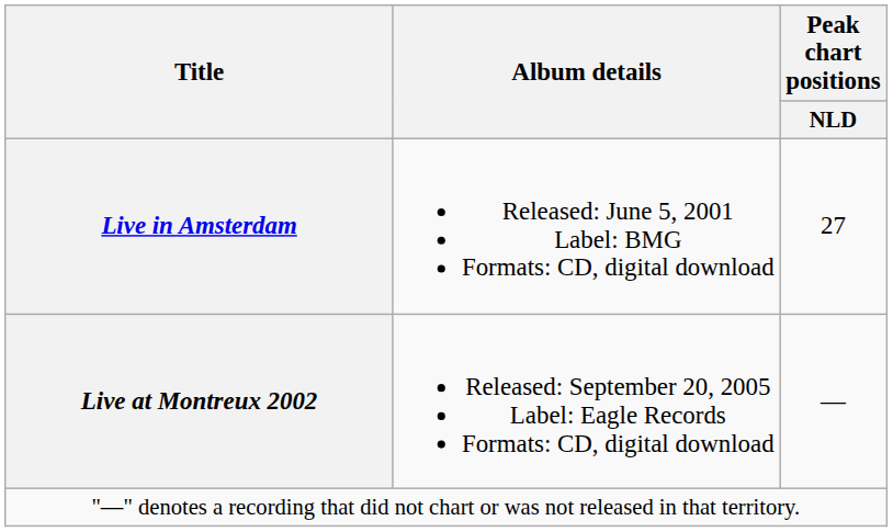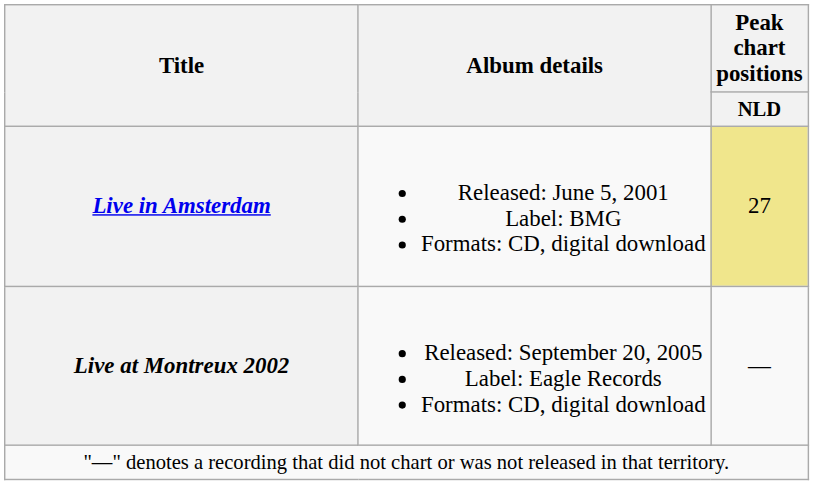Live in Amsterdam | Peak chart positions / NLD: no background -> khaki background
